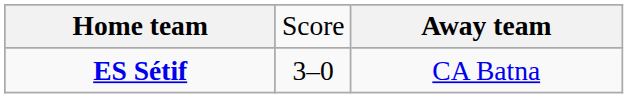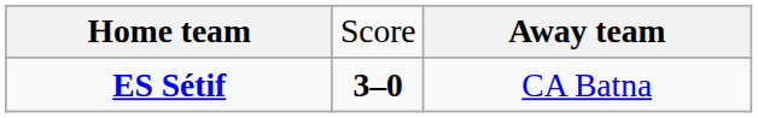ES Sétif | column 2: normal -> bold
